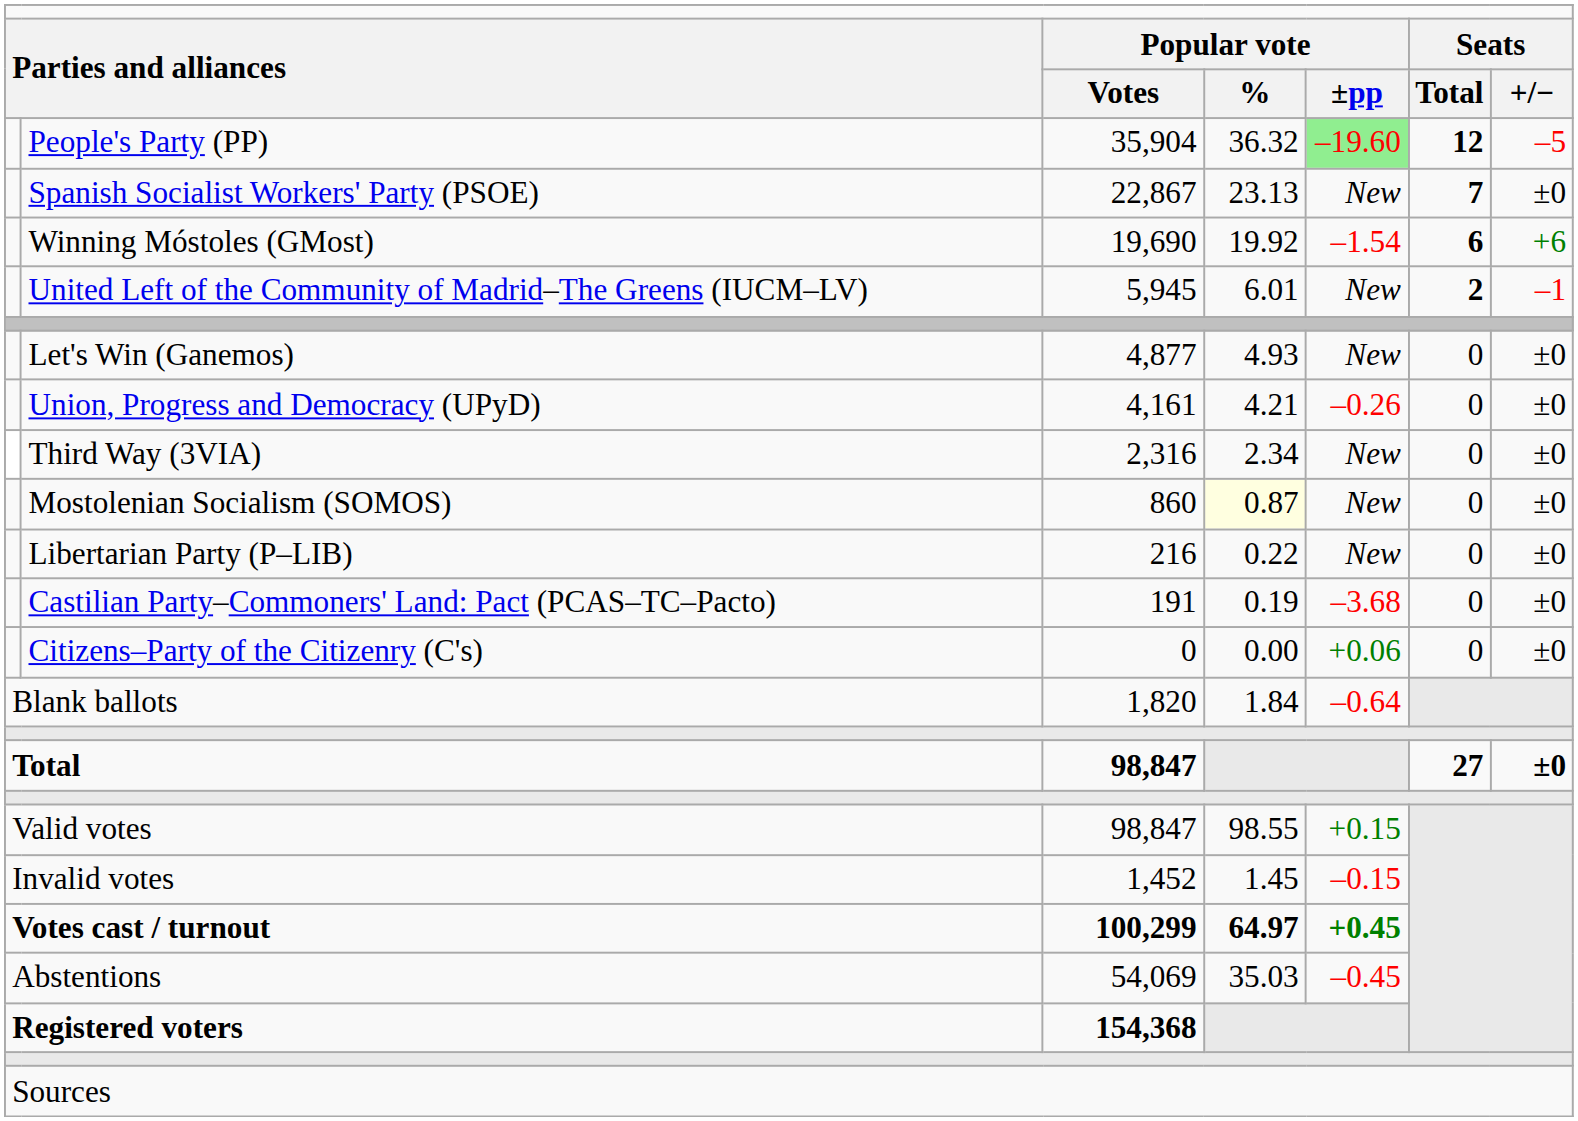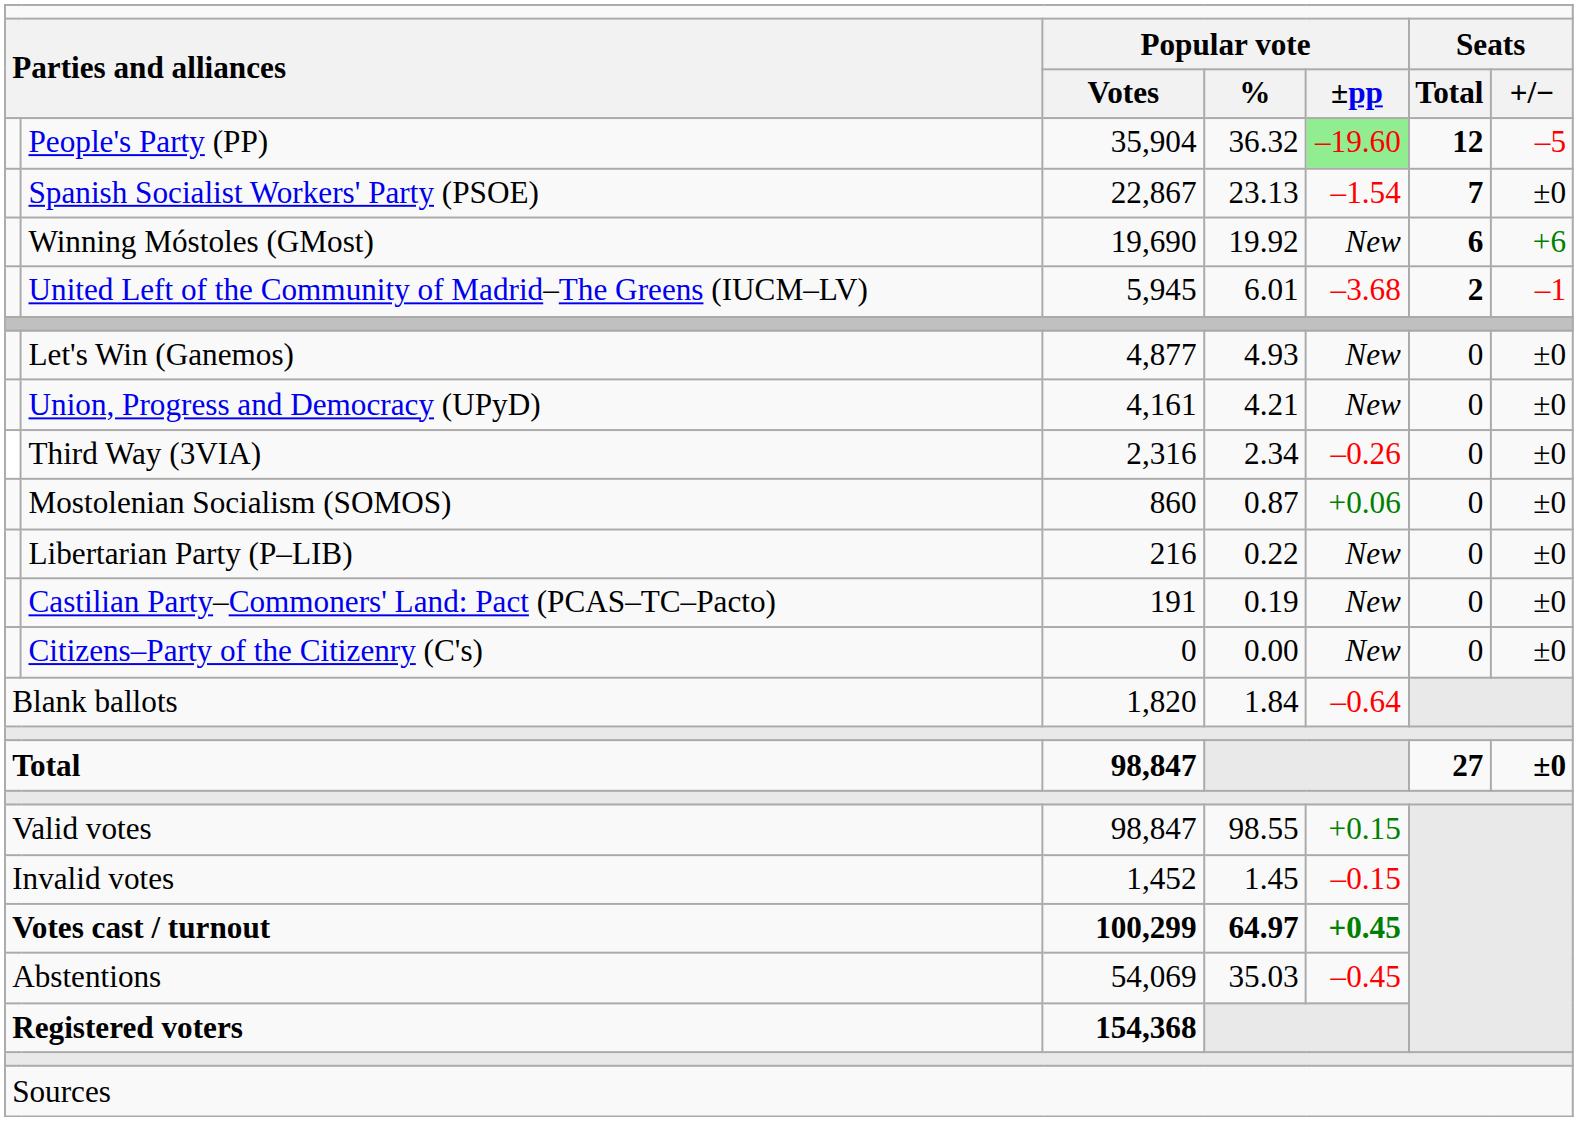Spanish Socialist Workers' Party (PSOE) | column 5: New -> –1.54
Winning Móstoles (GMost) | column 5: –1.54 -> New
United Left of the Community of Madrid–The Greens (IUCM–LV) | column 5: New -> –3.68
Union, Progress and Democracy (UPyD) | column 5: –0.26 -> New
Third Way (3VIA) | column 5: New -> –0.26
Mostolenian Socialism (SOMOS) | column 4: lightyellow background -> no background
Mostolenian Socialism (SOMOS) | column 5: New -> +0.06
Castilian Party–Commoners' Land: Pact (PCAS–TC–Pacto) | column 5: –3.68 -> New
Citizens–Party of the Citizenry (C's) | column 5: +0.06 -> New
